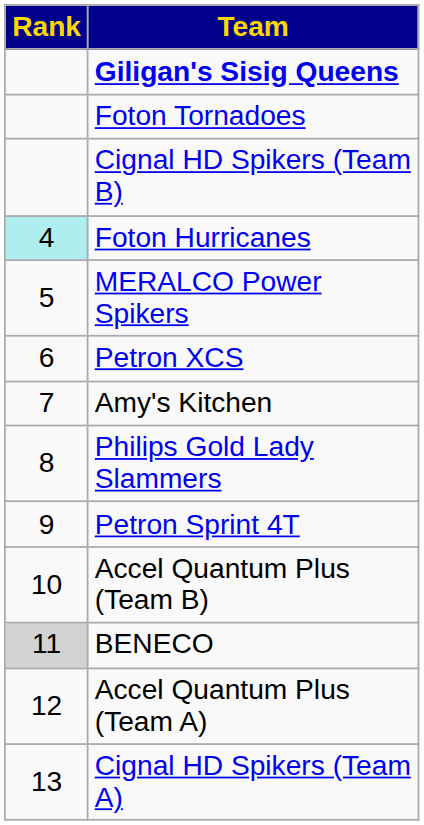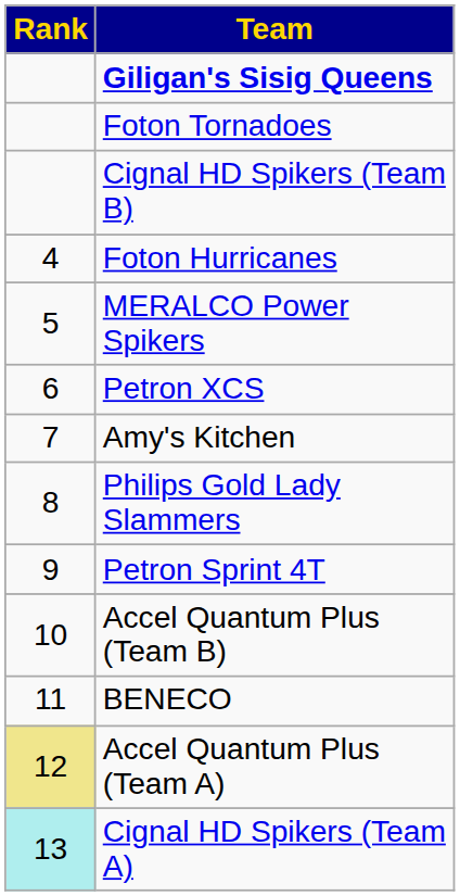Foton Hurricanes | Rank: paleturquoise background -> no background
BENECO | Rank: lightgrey background -> no background
Accel Quantum Plus (Team A) | Rank: no background -> khaki background
Cignal HD Spikers (Team A) | Rank: no background -> paleturquoise background
